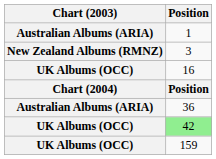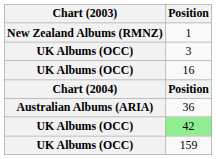row 2 | Chart (2003): Australian Albums (ARIA) -> New Zealand Albums (RMNZ)
row 3 | Chart (2003): New Zealand Albums (RMNZ) -> UK Albums (OCC)
